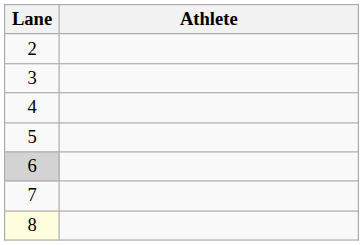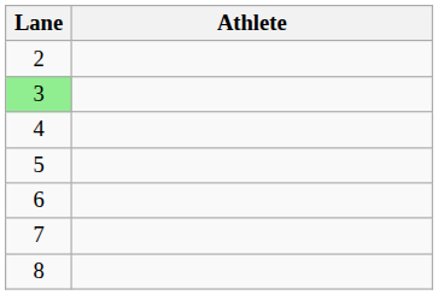3 | Lane: no background -> lightgreen background
6 | Lane: lightgrey background -> no background
8 | Lane: lightyellow background -> no background
